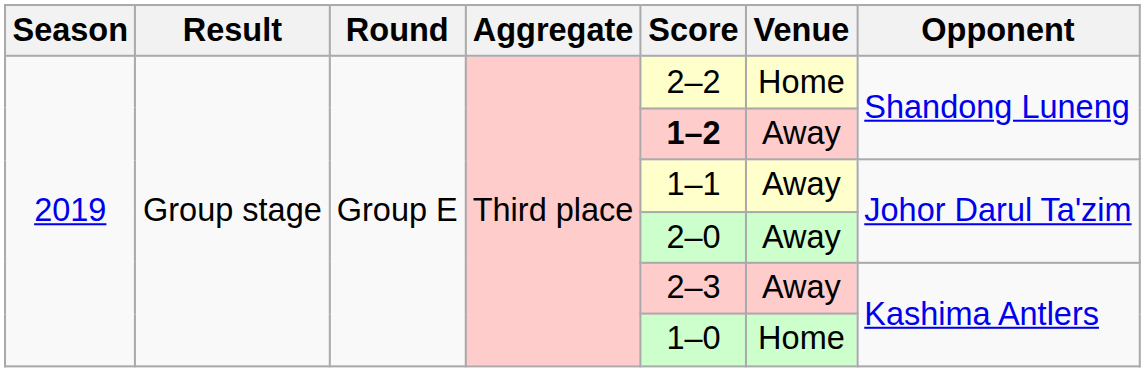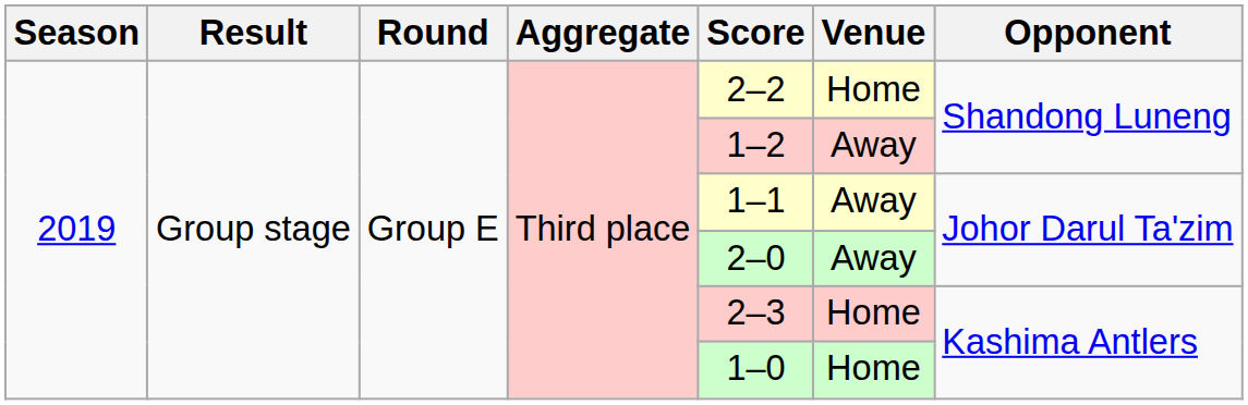row 3 | Score: bold -> normal
row 6 | Venue: Away -> Home
